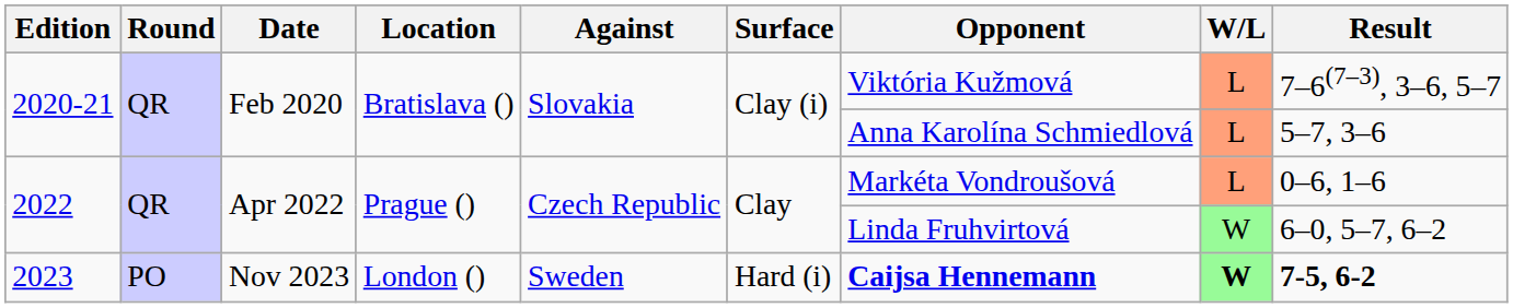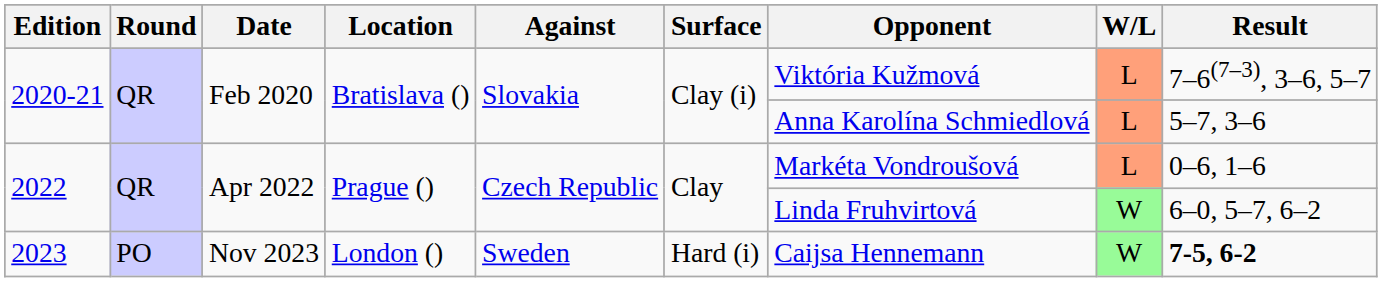2023 | Opponent: bold -> normal
2023 | W/L: bold -> normal
